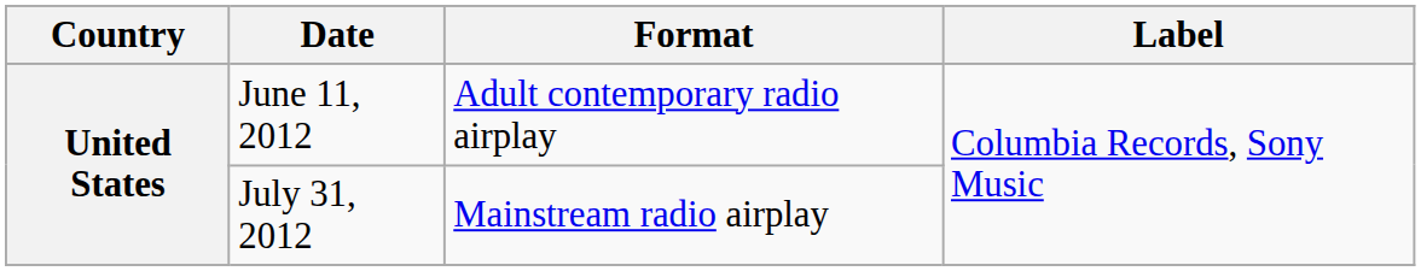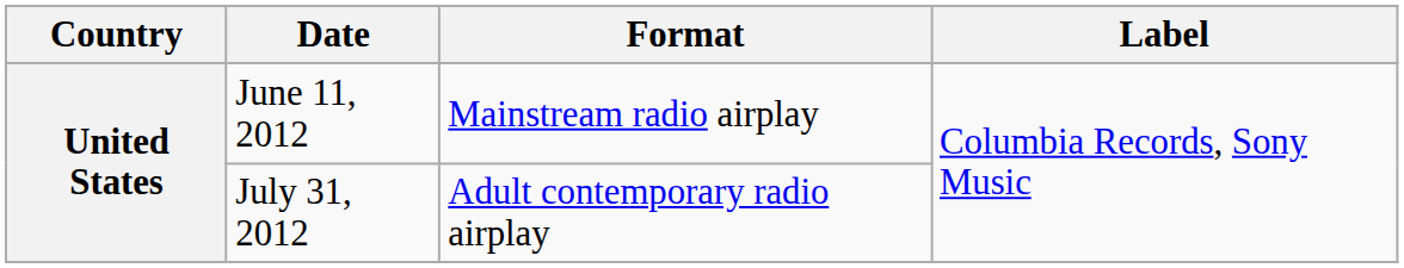June 11, 2012 | Format: Adult contemporary radio airplay -> Mainstream radio airplay
July 31, 2012 | Format: Mainstream radio airplay -> Adult contemporary radio airplay
